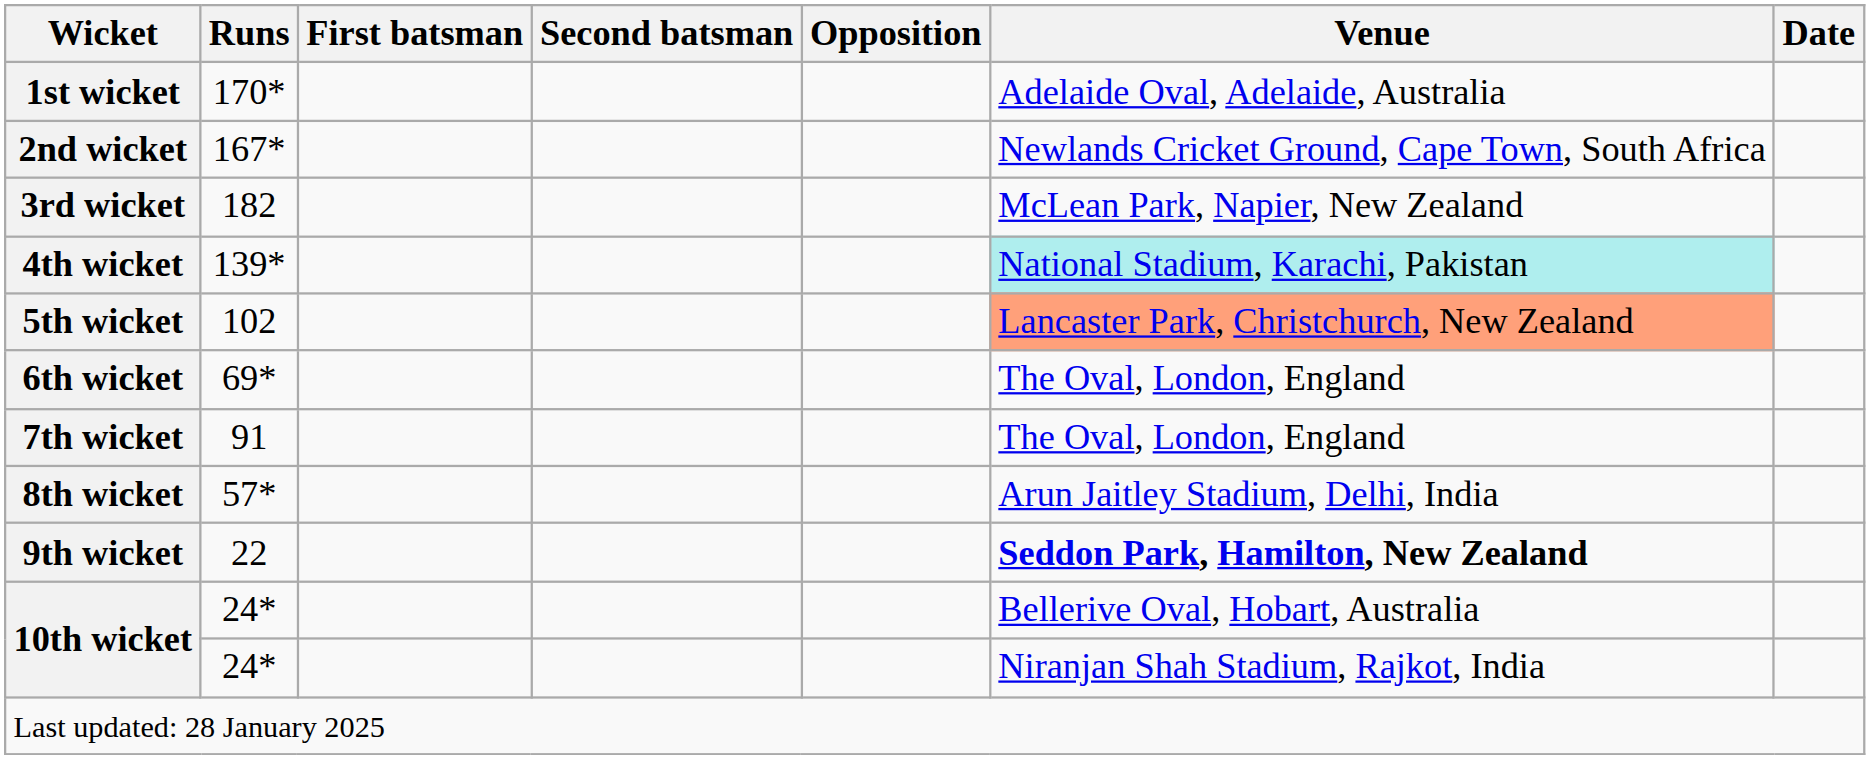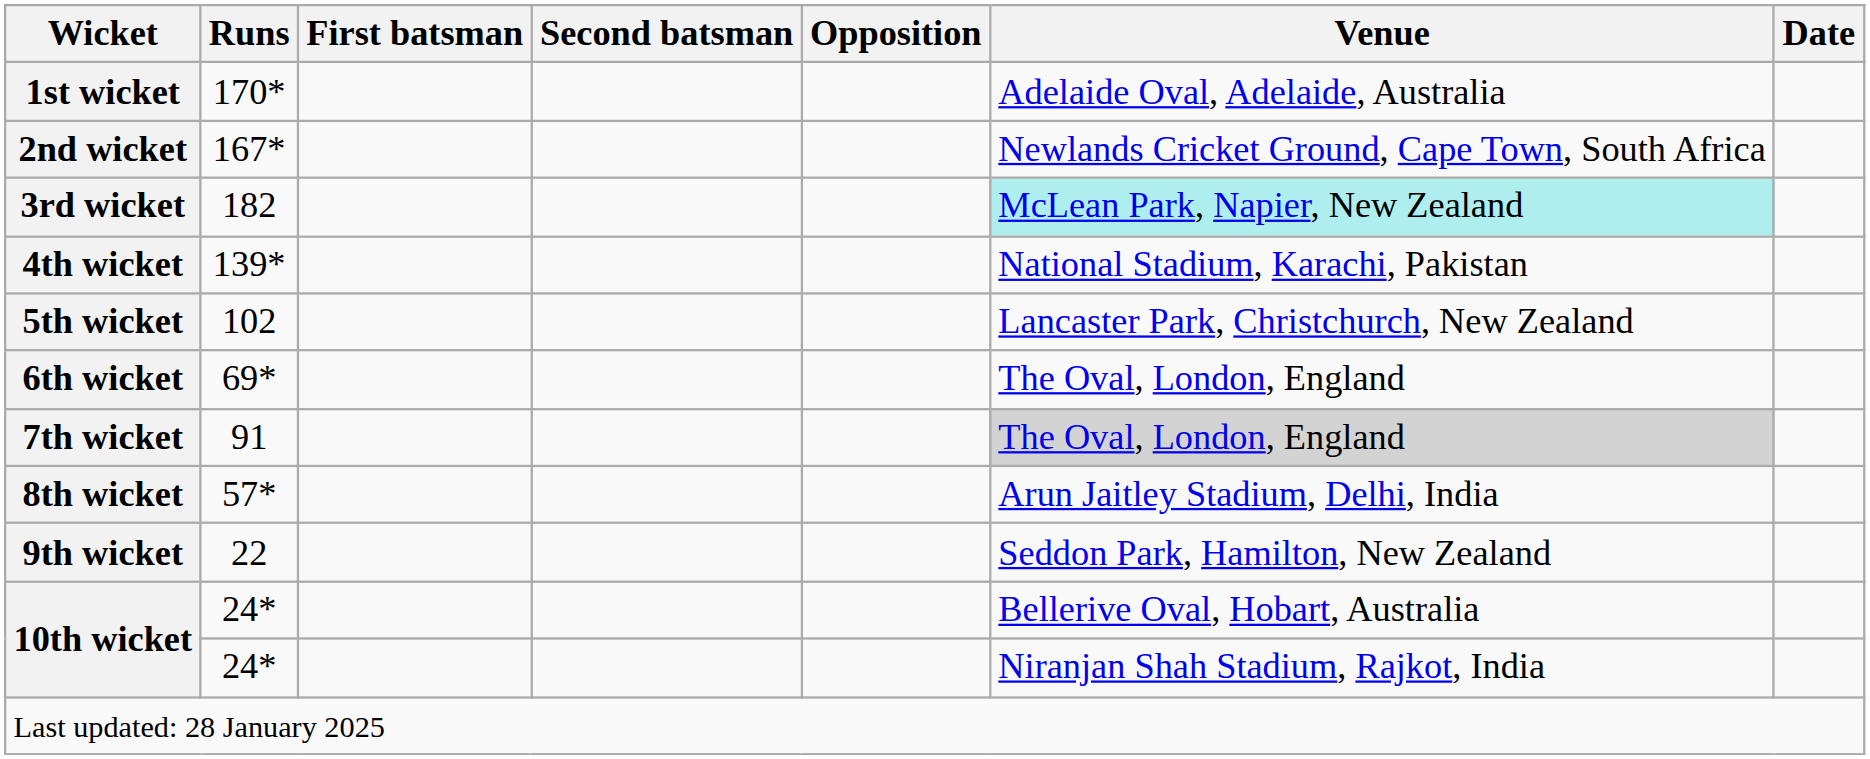3rd wicket | Venue: no background -> paleturquoise background
4th wicket | Venue: paleturquoise background -> no background
5th wicket | Venue: lightsalmon background -> no background
7th wicket | Venue: no background -> lightgrey background
9th wicket | Venue: bold -> normal
